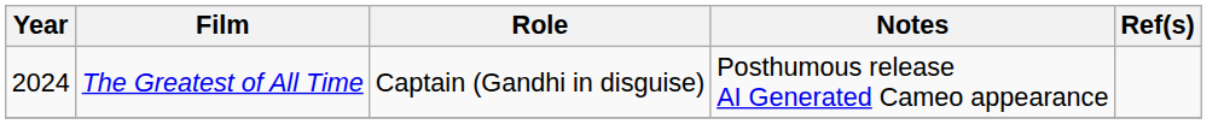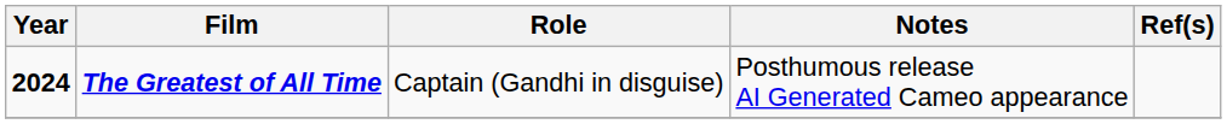row 2 | Year: normal -> bold
row 2 | Film: normal -> bold
